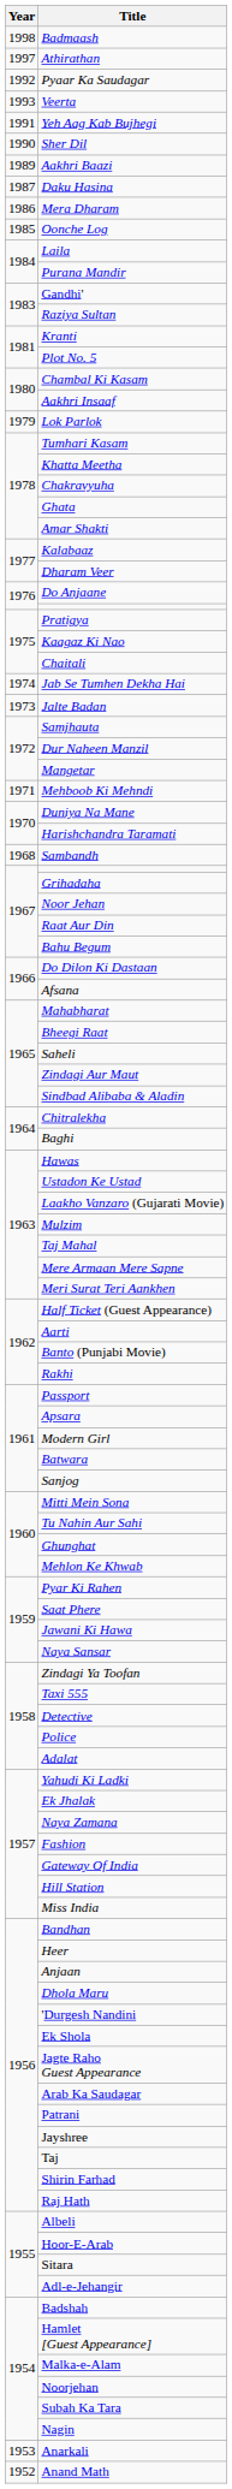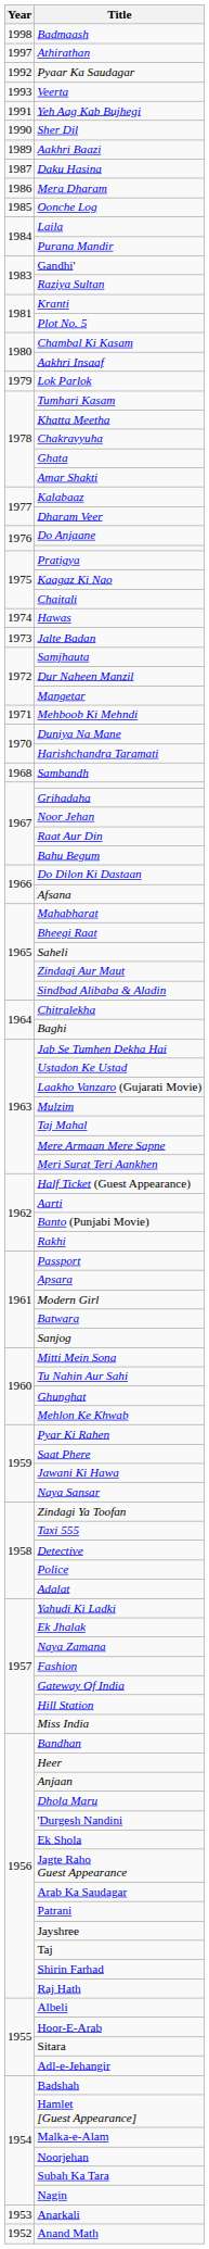row 33 | Title: Jab Se Tumhen Dekha Hai -> Hawas
row 56 | Title: Hawas -> Jab Se Tumhen Dekha Hai
